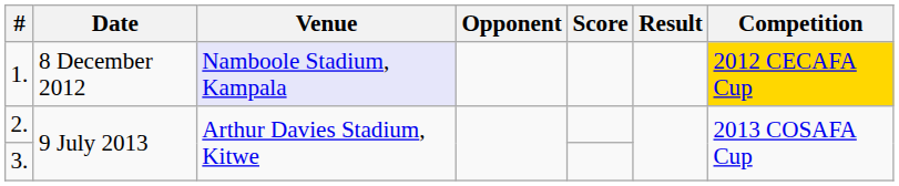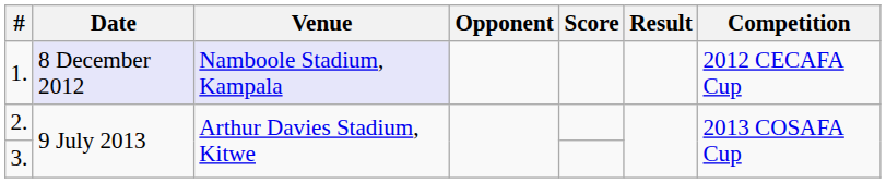1. | Date: no background -> lavender background
1. | Competition: gold background -> no background
